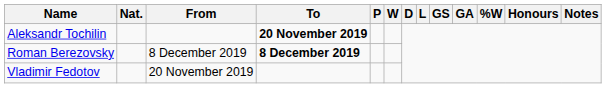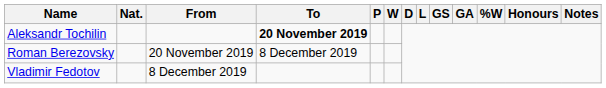Roman Berezovsky | From: 8 December 2019 -> 20 November 2019
Roman Berezovsky | To: bold -> normal
Vladimir Fedotov | From: 20 November 2019 -> 8 December 2019
